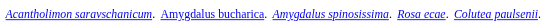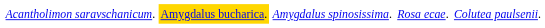Acantholimon saravschanicum. | column 2: no background -> gold background
